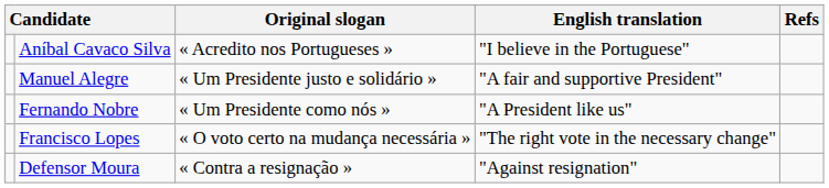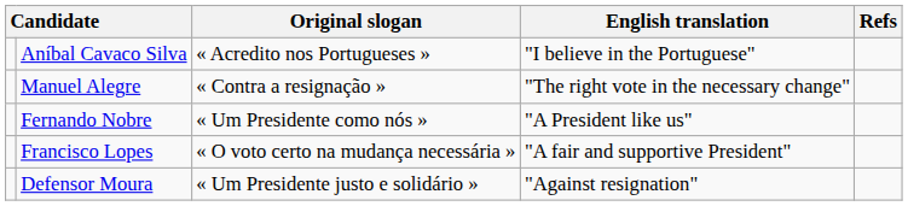Manuel Alegre | Original slogan: « Um Presidente justo e solidário » -> « Contra a resignação »
Manuel Alegre | English translation: "A fair and supportive President" -> "The right vote in the necessary change"
Francisco Lopes | English translation: "The right vote in the necessary change" -> "A fair and supportive President"
Defensor Moura | Original slogan: « Contra a resignação » -> « Um Presidente justo e solidário »
